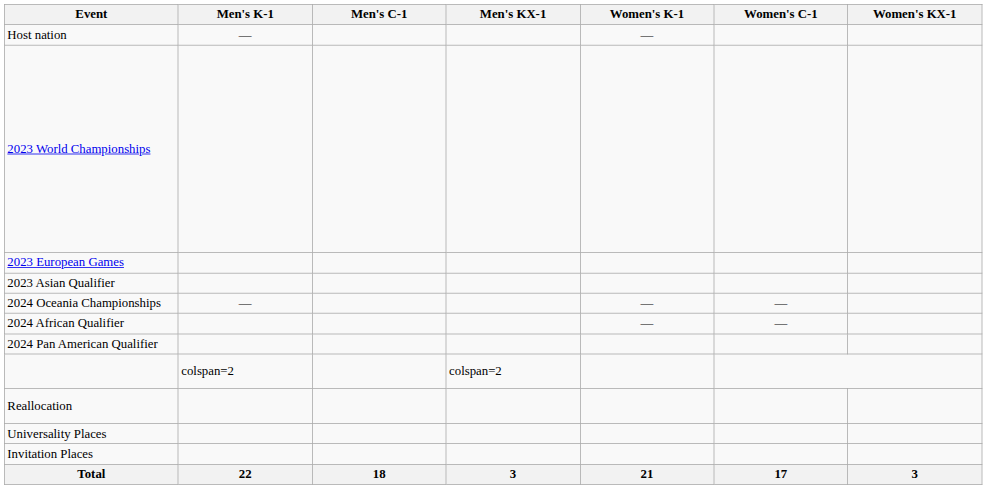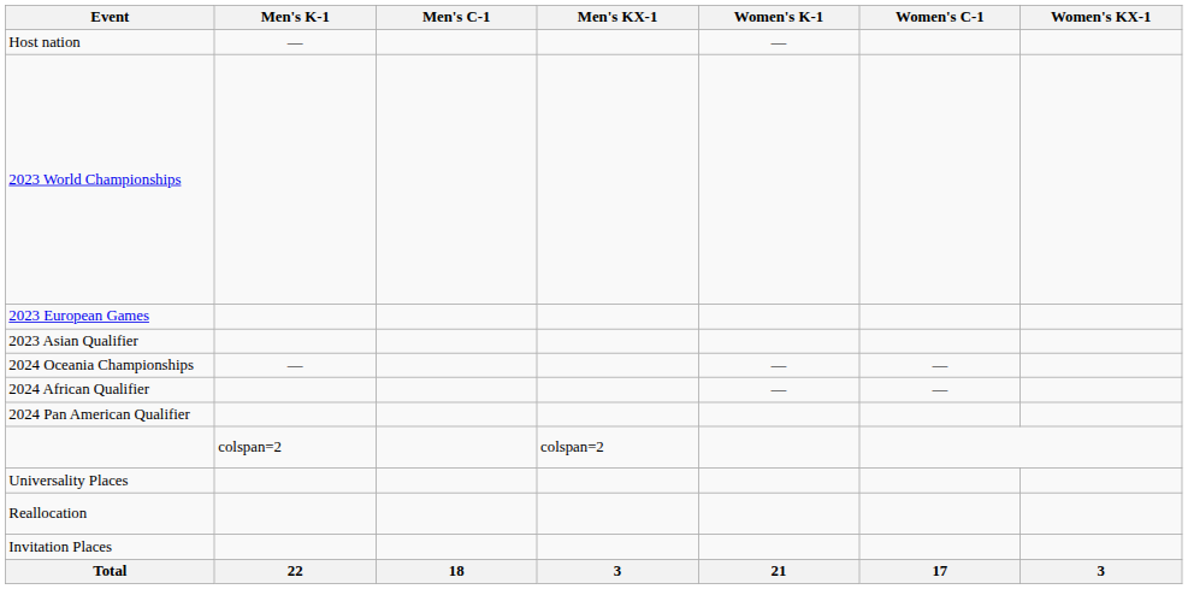rows swapped: Universality Places <-> Reallocation
